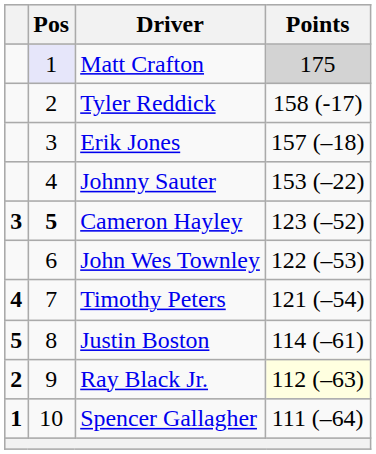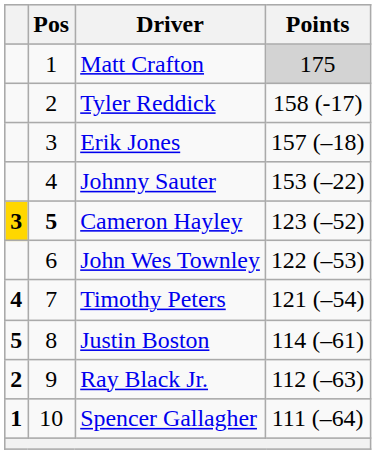Matt Crafton | Pos: lavender background -> no background
Cameron Hayley | column 1: no background -> gold background
Ray Black Jr. | Points: lightyellow background -> no background
